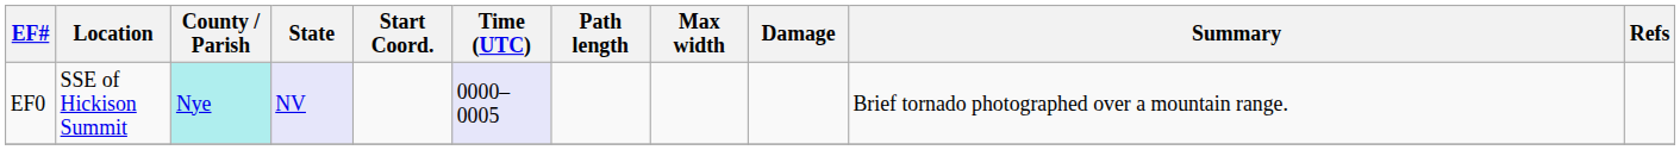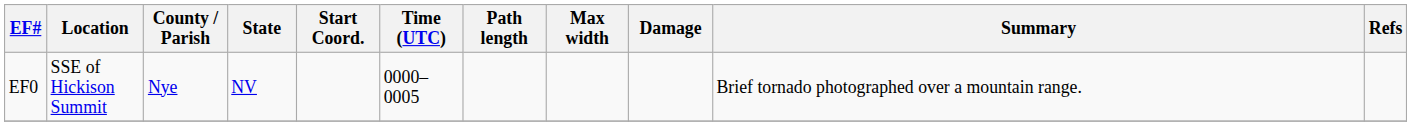EF0 | County / Parish: paleturquoise background -> no background
EF0 | State: lavender background -> no background
EF0 | Time (UTC): lavender background -> no background
